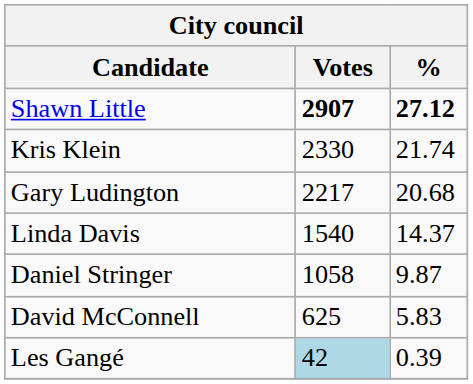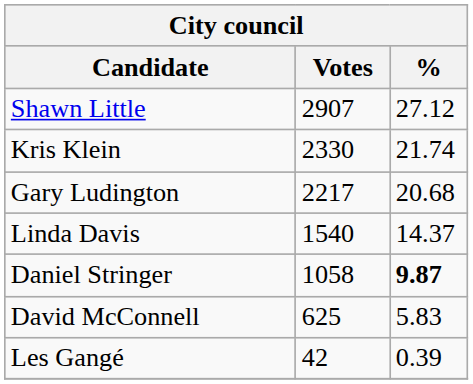Shawn Little | Votes: bold -> normal
Shawn Little | %: bold -> normal
Daniel Stringer | %: normal -> bold
Les Gangé | Votes: lightblue background -> no background
